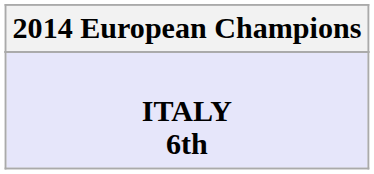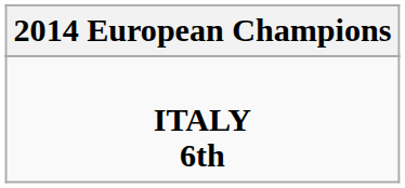row 2 | column 1: lavender background -> no background
